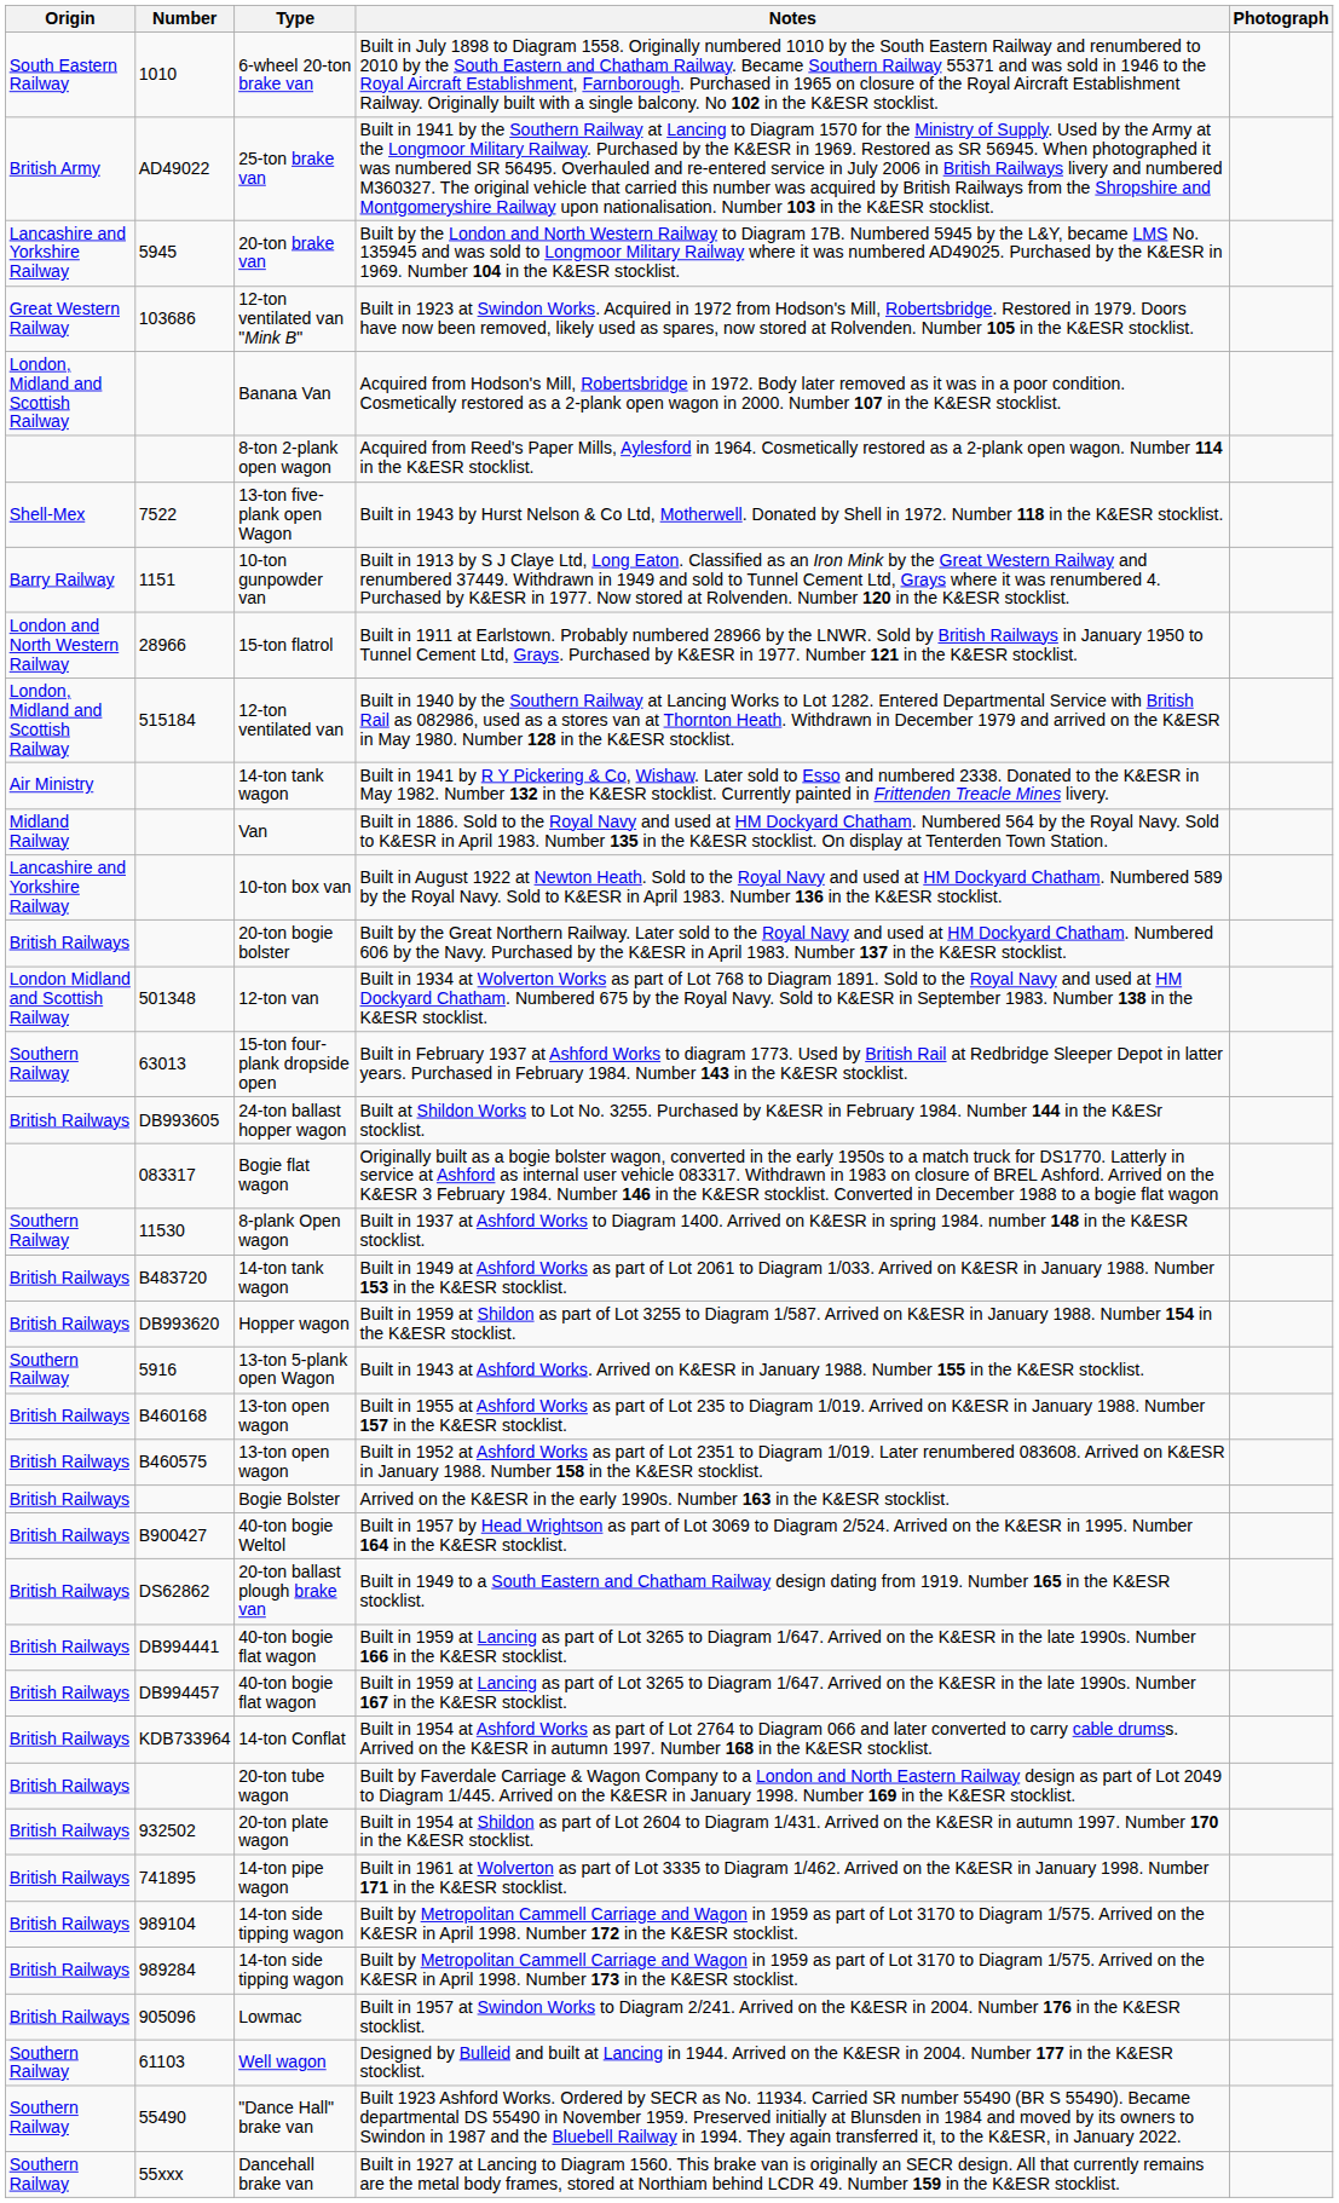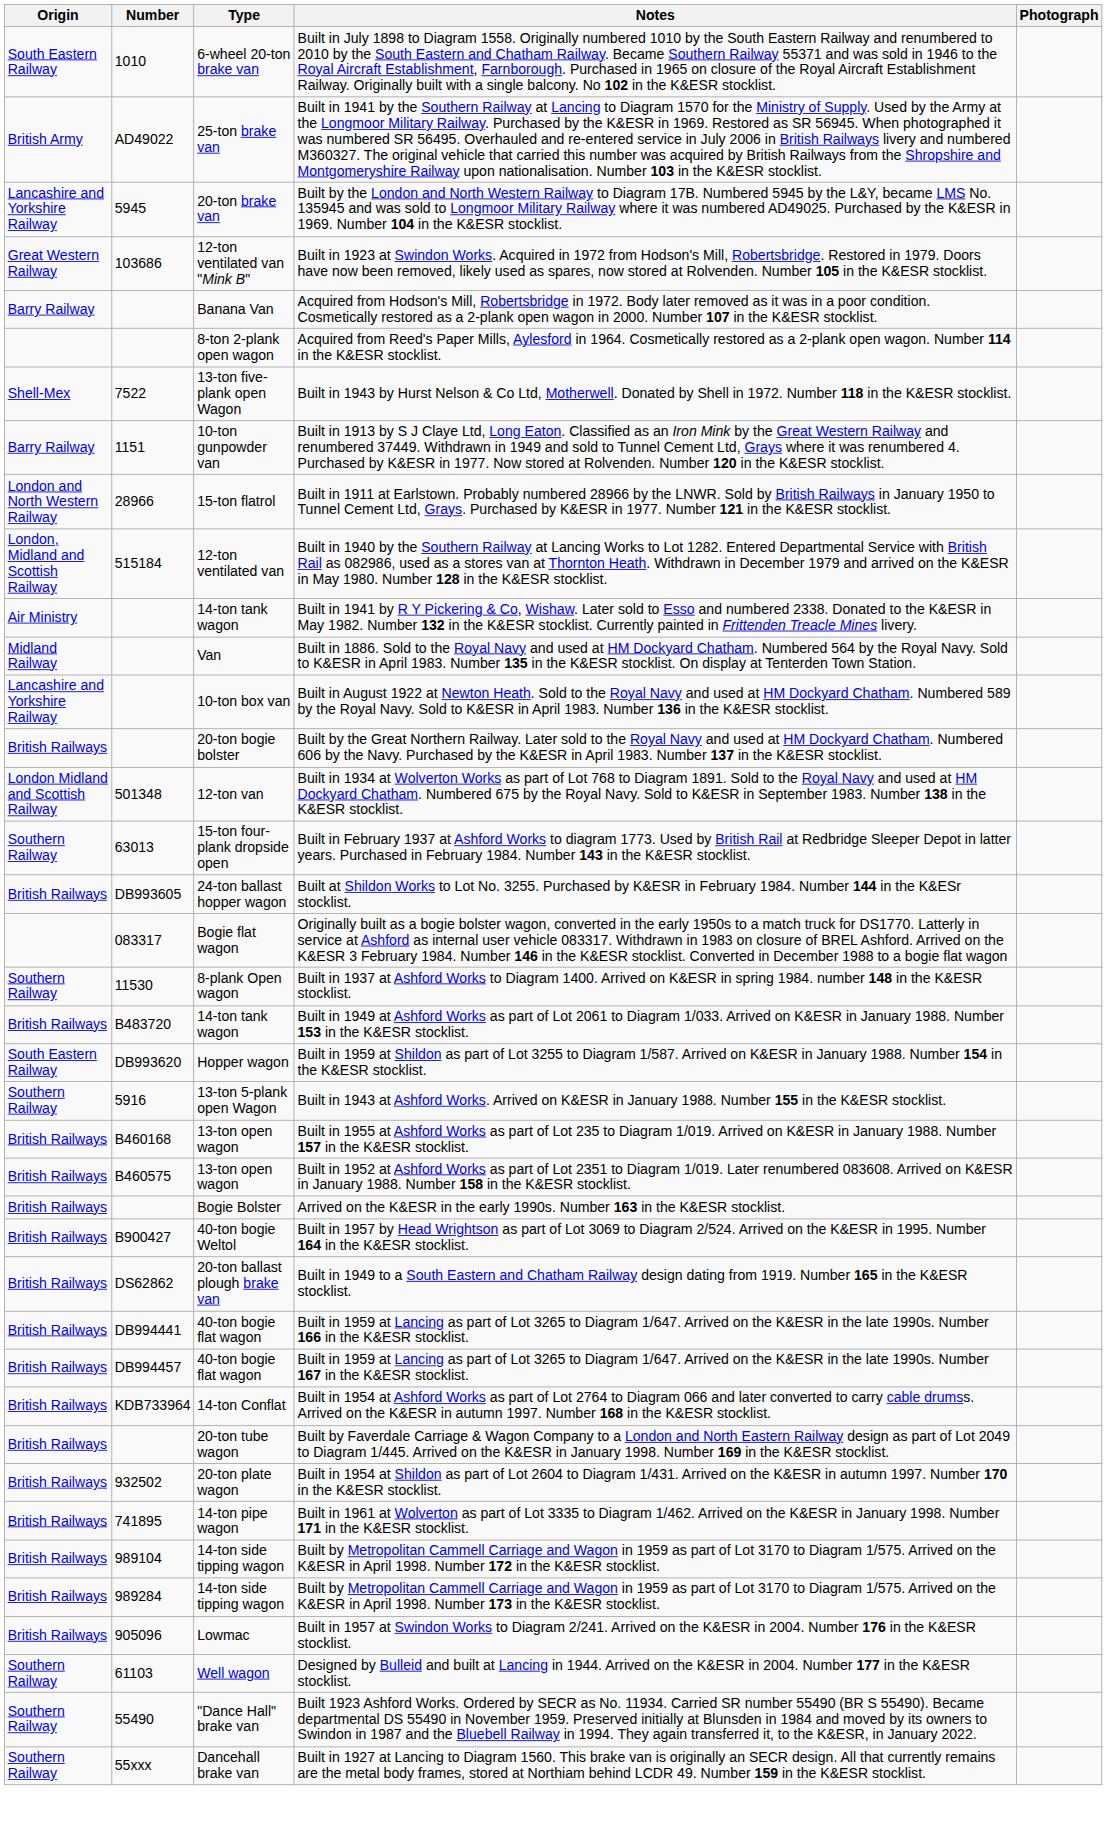row 6 | Origin: London, Midland and Scottish Railway -> Barry Railway
row 22 | Origin: British Railways -> South Eastern Railway
